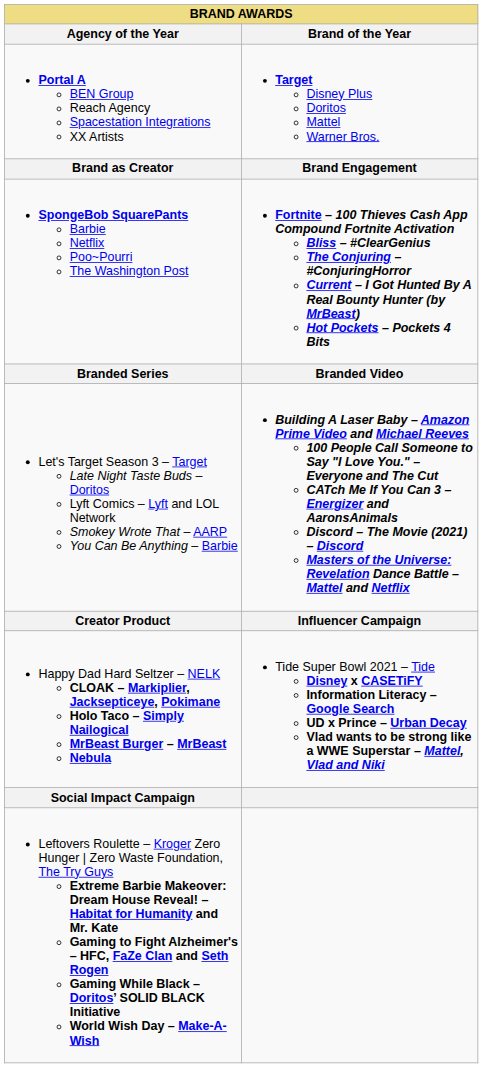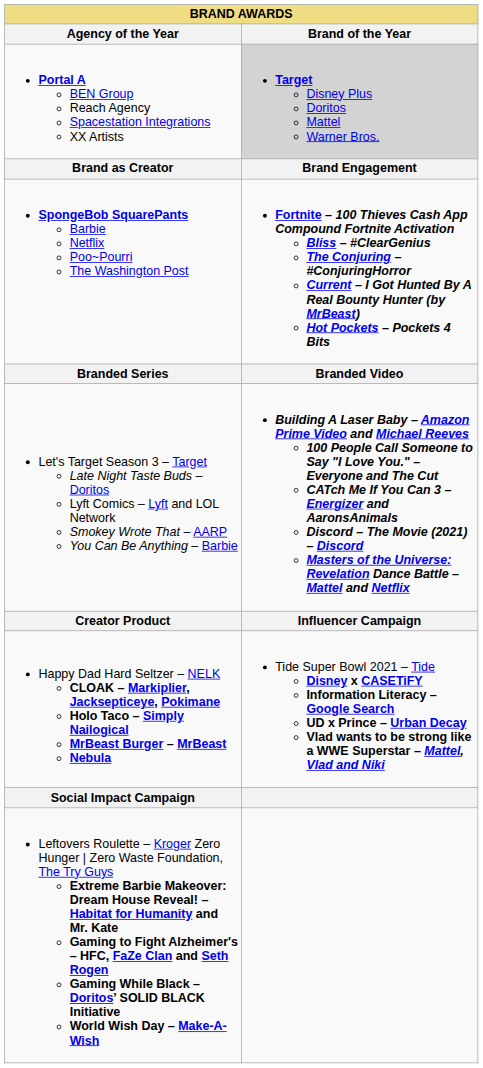row 3 | Brand of the Year: no background -> lightgrey background
